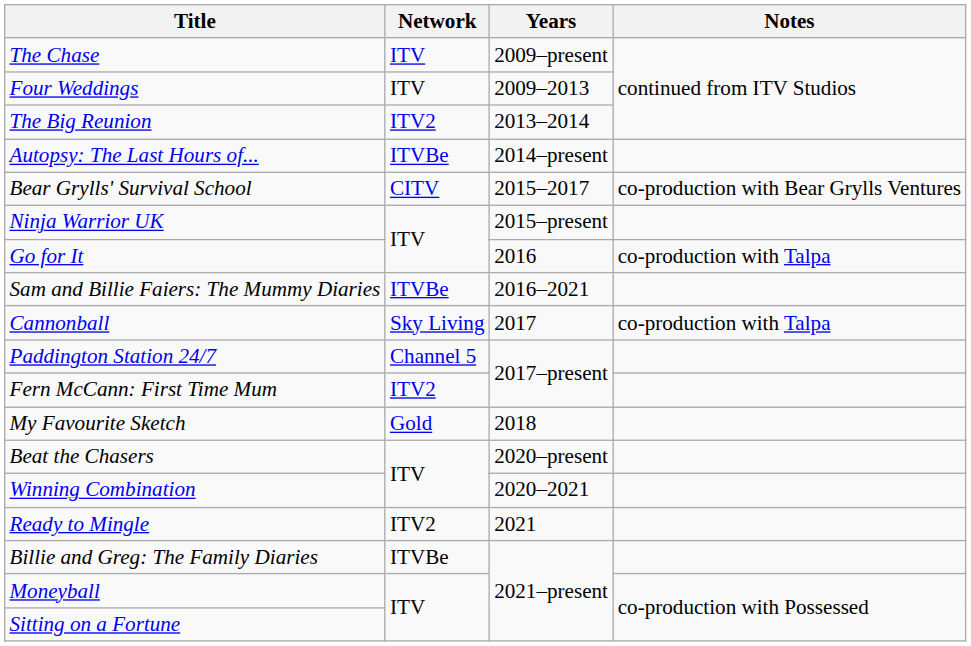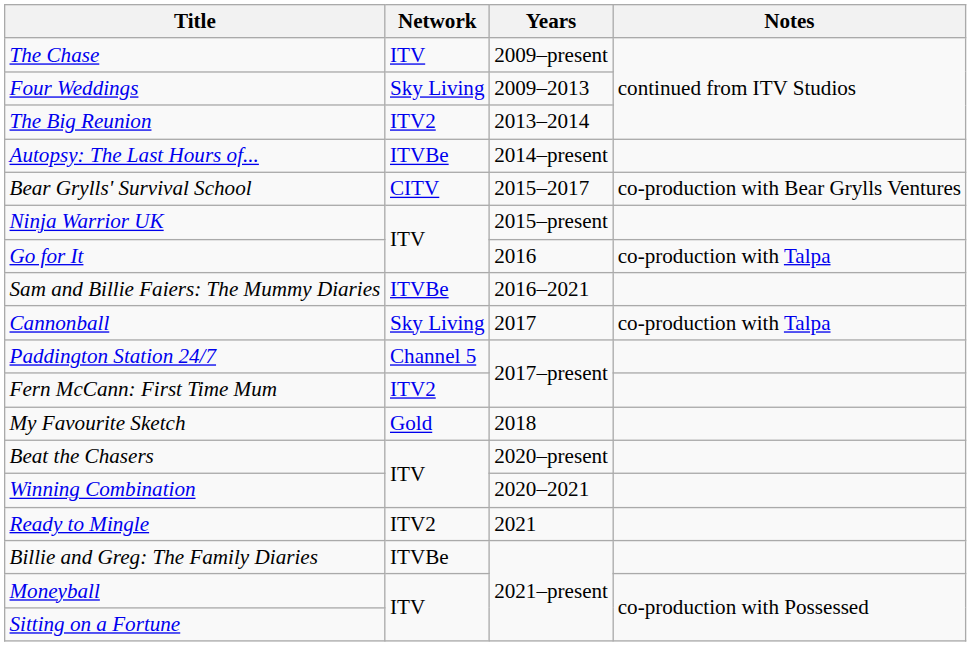Four Weddings | Network: ITV -> Sky Living
